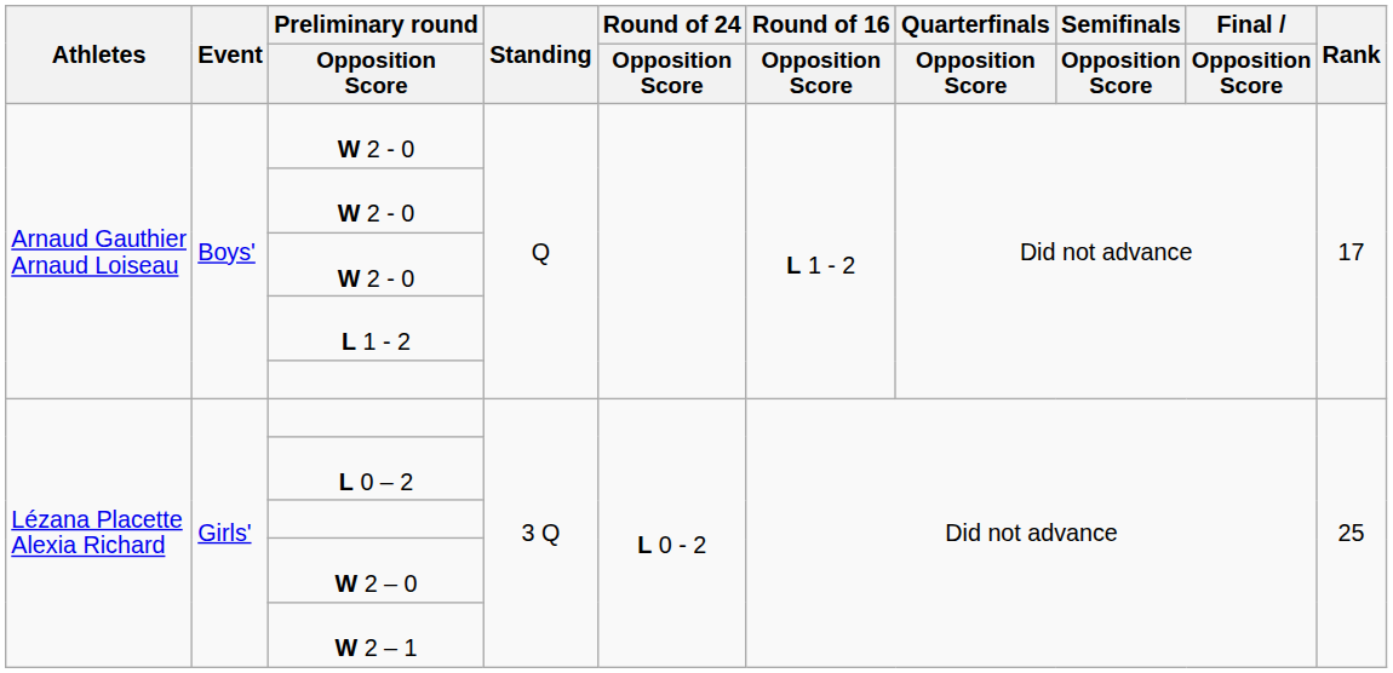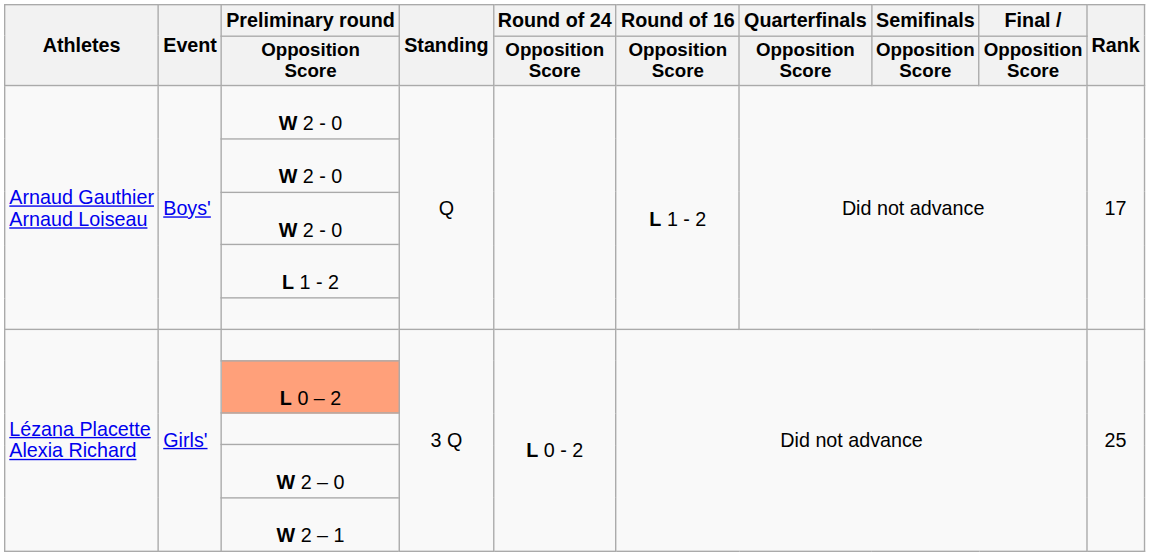L 0 – 2 | Preliminary round / Opposition Score: no background -> lightsalmon background
